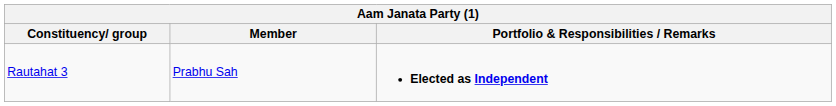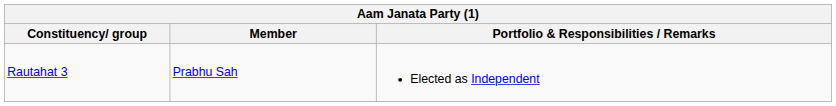Rautahat 3 | Portfolio & Responsibilities / Remarks: bold -> normal
